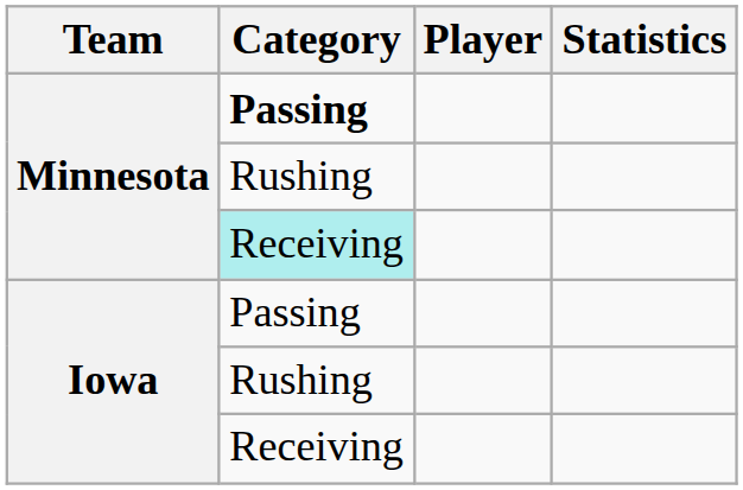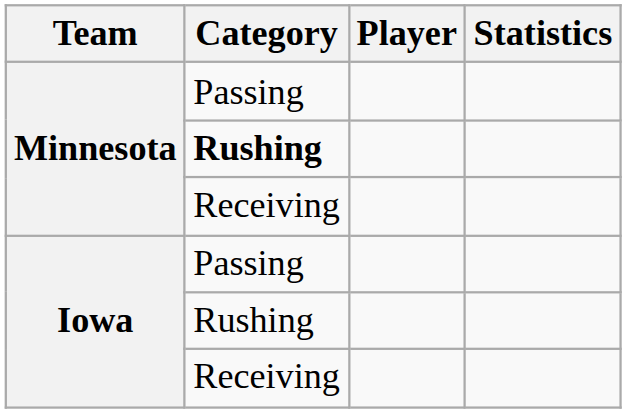Minnesota / Passing | Category: bold -> normal
Minnesota / Rushing | Category: normal -> bold
Minnesota / Receiving | Category: paleturquoise background -> no background
